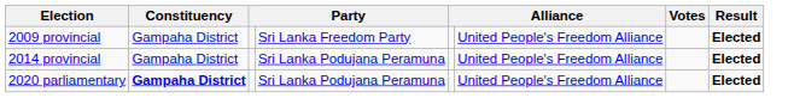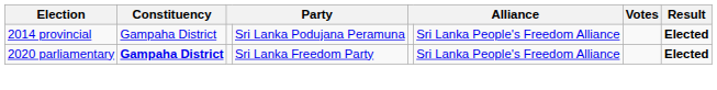- row: 2009 provincial | Gampaha District | Sri Lanka Freedom Party | United People's Freedom Alliance | Elected
2014 provincial | column 6: United People's Freedom Alliance -> Sri Lanka People's Freedom Alliance
2020 parliamentary | column 4: Sri Lanka Podujana Peramuna -> Sri Lanka Freedom Party
2020 parliamentary | column 6: United People's Freedom Alliance -> Sri Lanka People's Freedom Alliance
